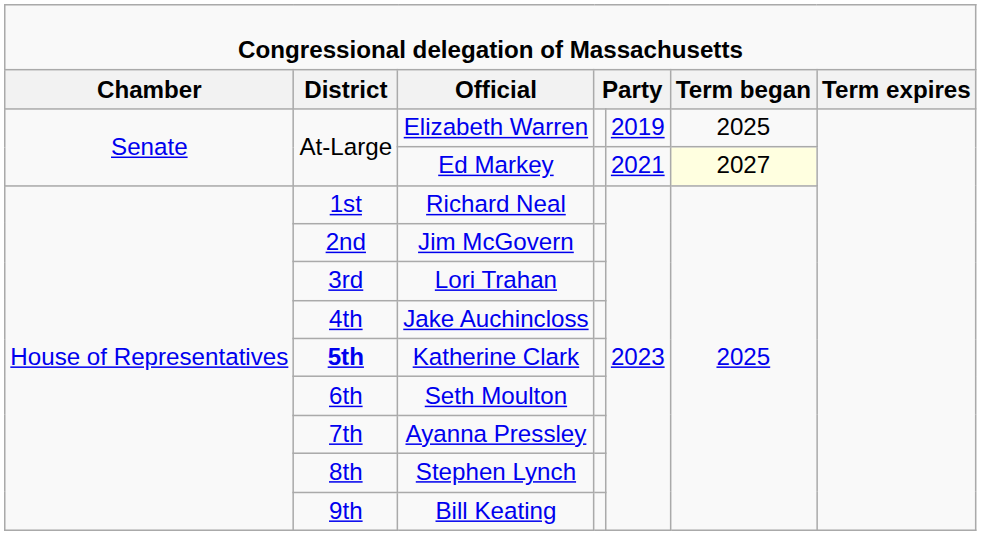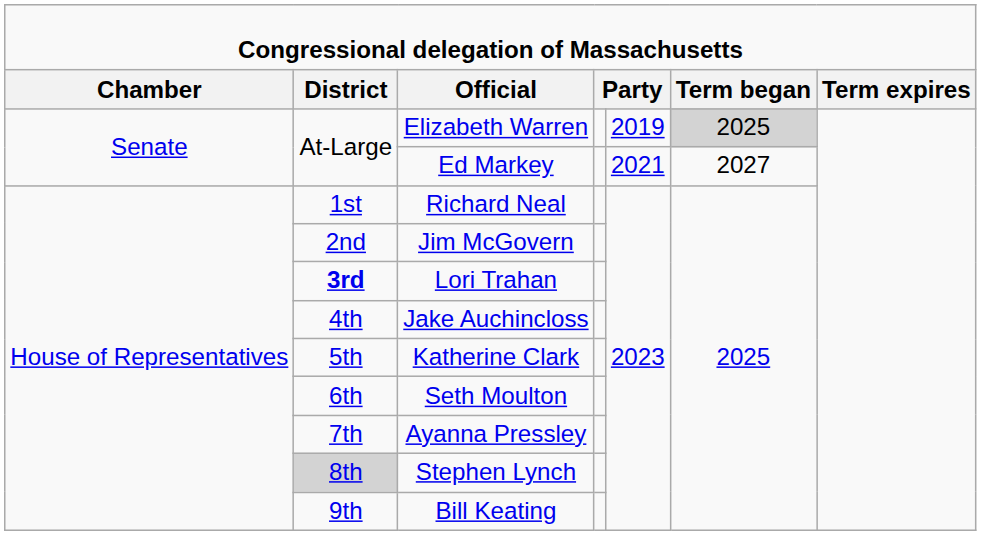Elizabeth Warren | column 6: no background -> lightgrey background
Ed Markey | column 6: lightyellow background -> no background
Lori Trahan | column 2: normal -> bold
Katherine Clark | column 2: bold -> normal
Stephen Lynch | column 2: no background -> lightgrey background
